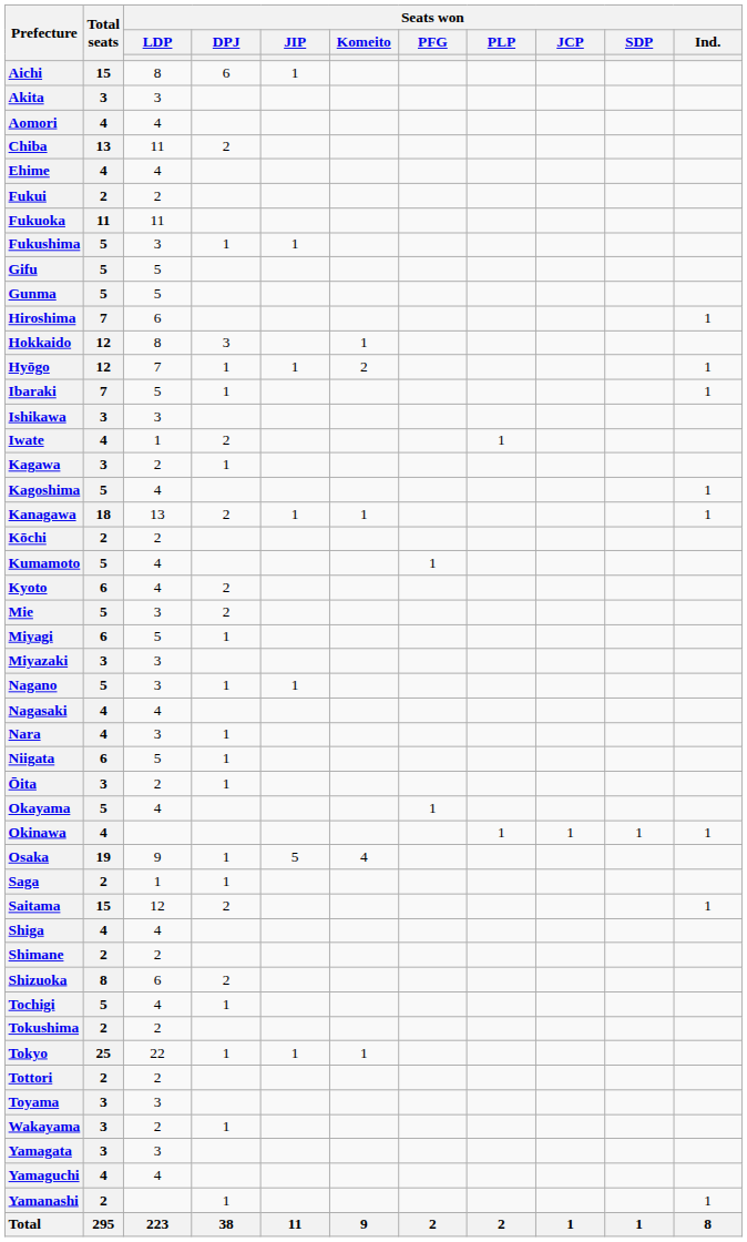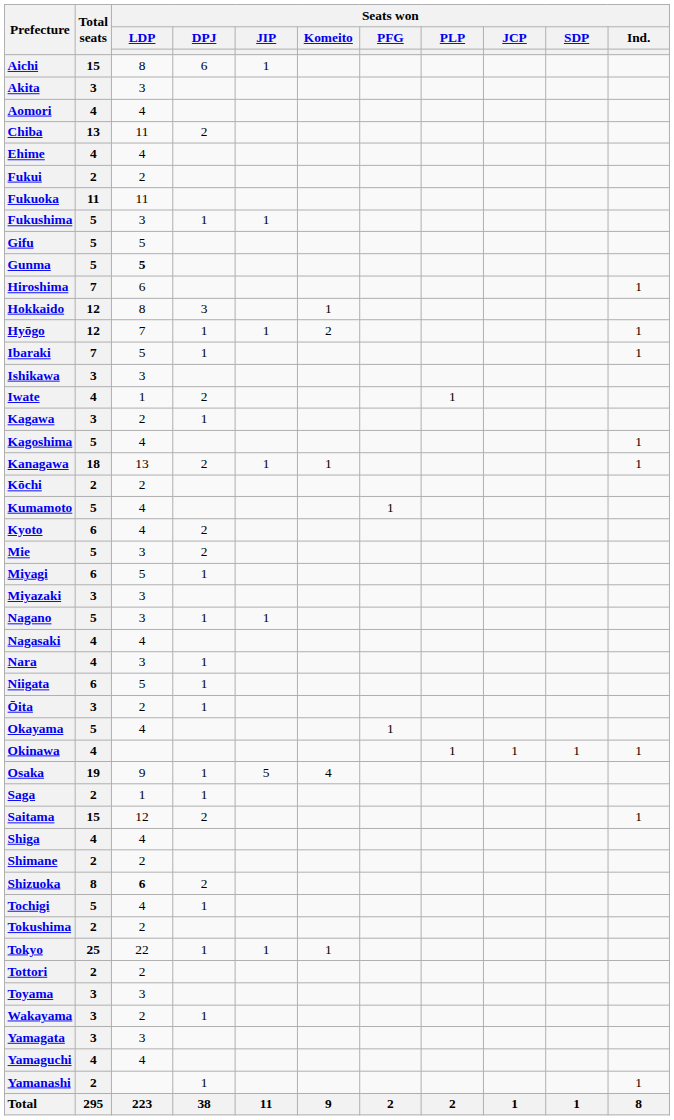Gunma | Seats won / LDP: normal -> bold
Shizuoka | Seats won / LDP: normal -> bold
